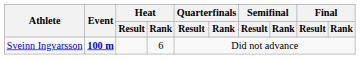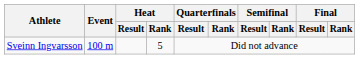Sveinn Ingvarsson | Event: bold -> normal
Sveinn Ingvarsson | Heat / Rank: 6 -> 5
